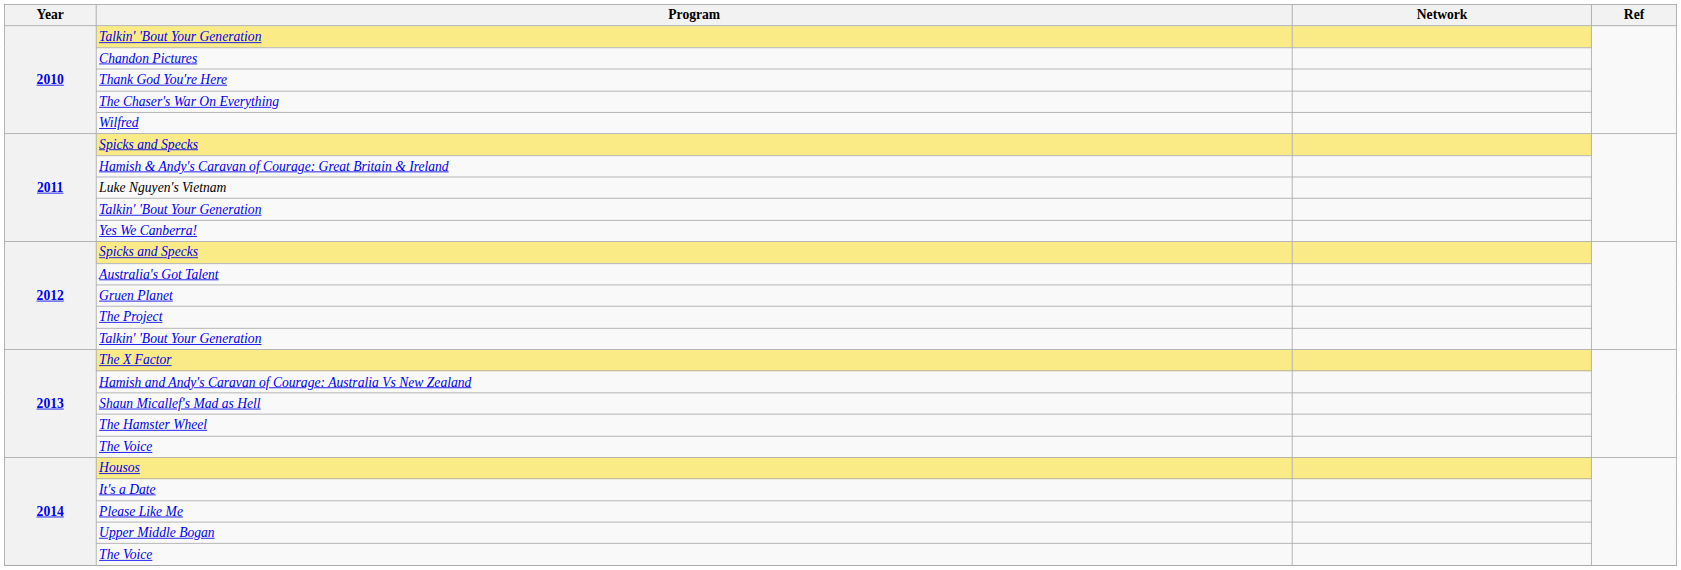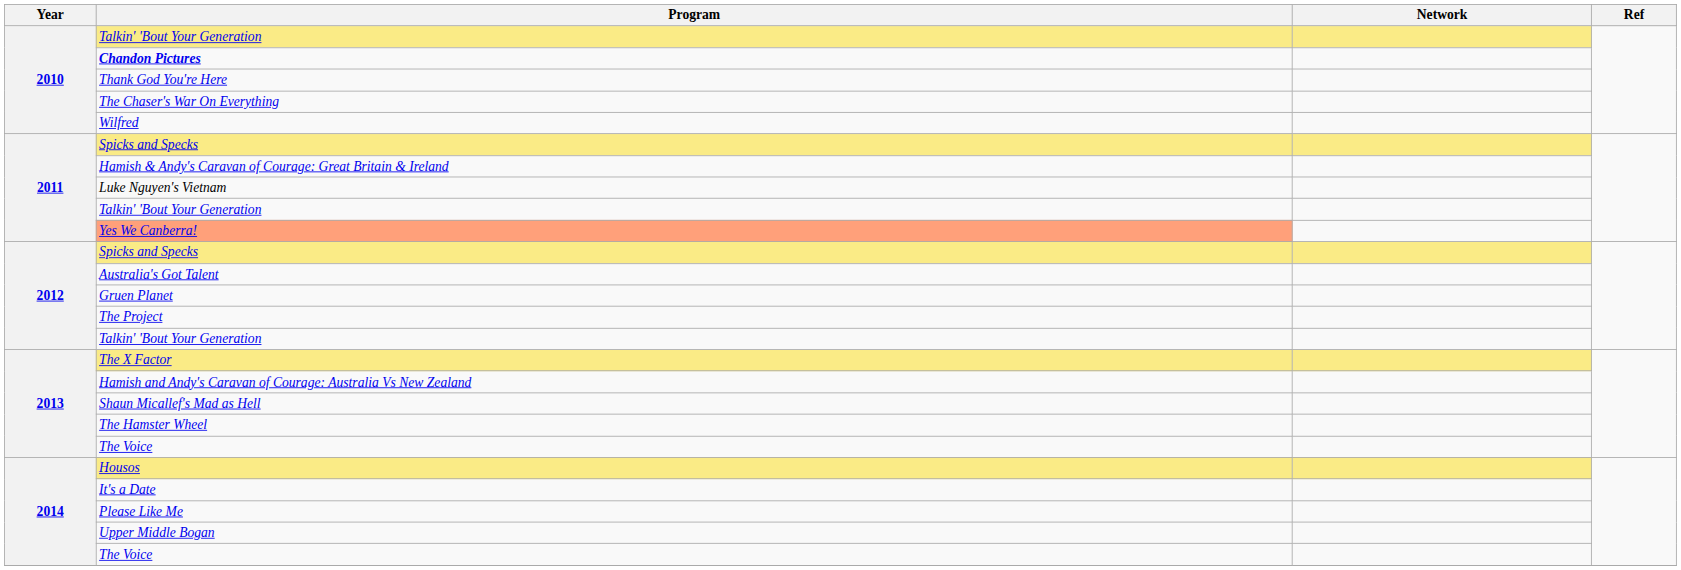Chandon Pictures | Program: normal -> bold
Yes We Canberra! | Program: no background -> lightsalmon background
